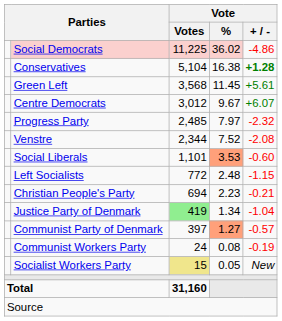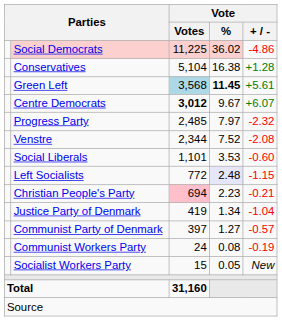Conservatives | Vote / + / -: bold -> normal
Green Left | Vote / Votes: no background -> lightblue background
Green Left | Vote / %: normal -> bold
Centre Democrats | Vote / Votes: normal -> bold
Social Liberals | Vote / %: lightsalmon background -> no background
Left Socialists | Vote / %: no background -> lavender background
Christian People's Party | Vote / Votes: no background -> pink background
Justice Party of Denmark | Vote / Votes: lightgreen background -> no background
Communist Party of Denmark | Vote / %: lightsalmon background -> no background
Socialist Workers Party | Vote / Votes: khaki background -> no background
